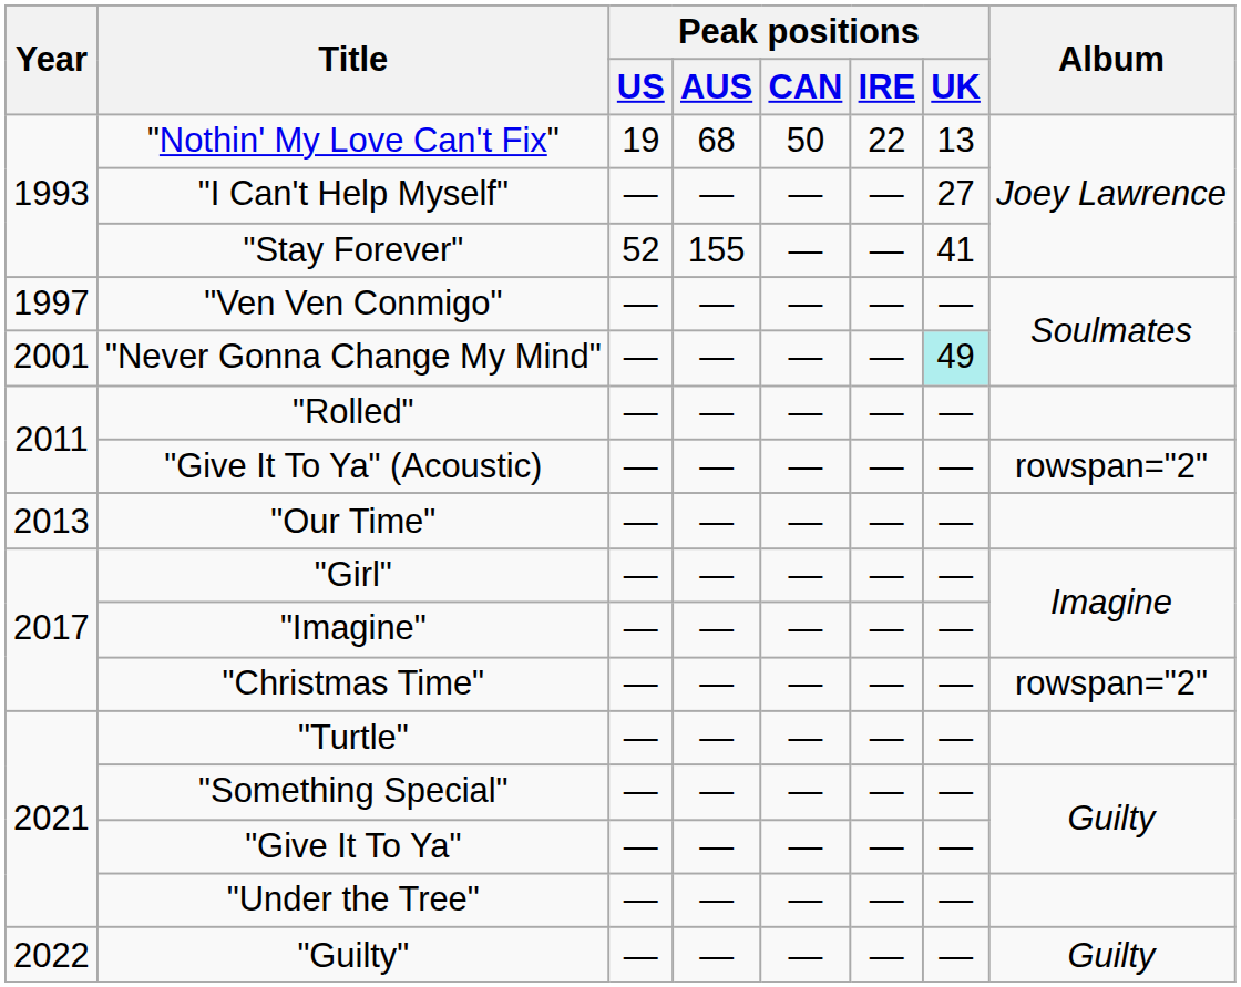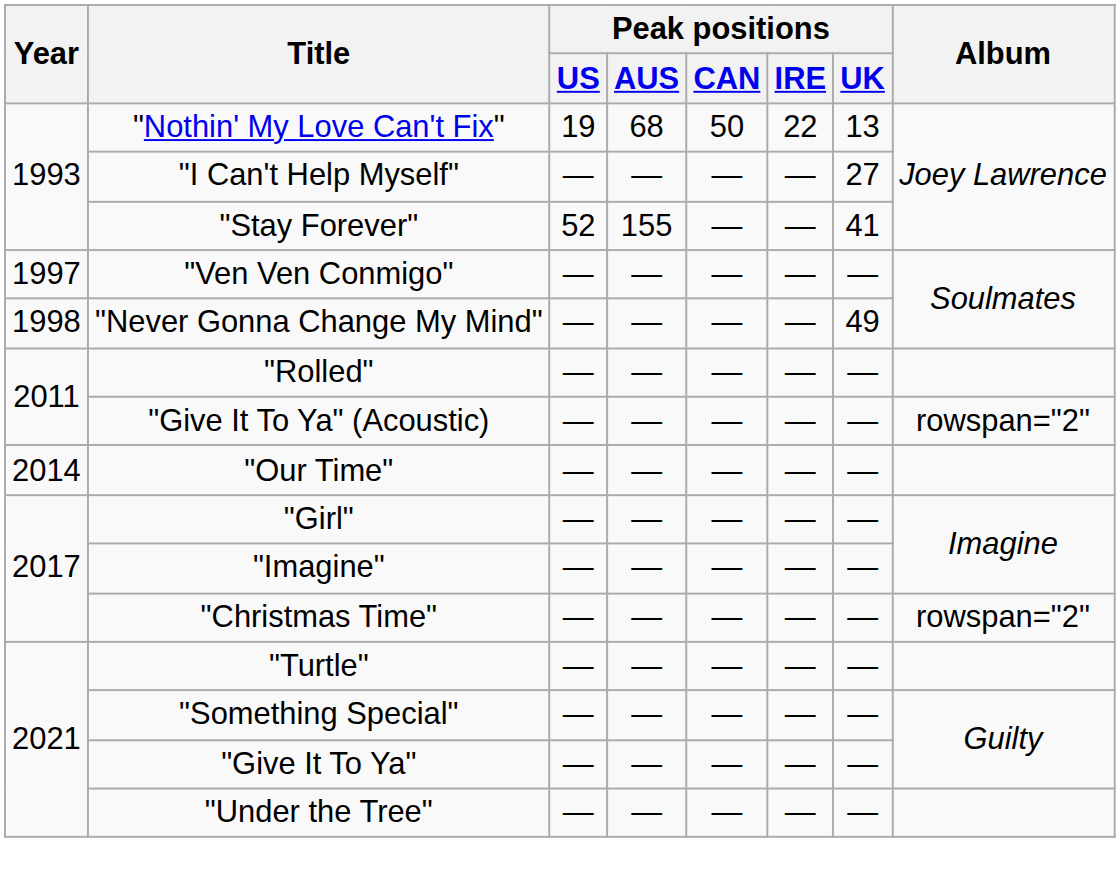"Never Gonna Change My Mind" | Year: 2001 -> 1998
"Never Gonna Change My Mind" | Peak positions / UK: paleturquoise background -> no background
"Our Time" | Year: 2013 -> 2014
- row: 2022 | "Guilty" | — | — | — | — | — | Guilty
